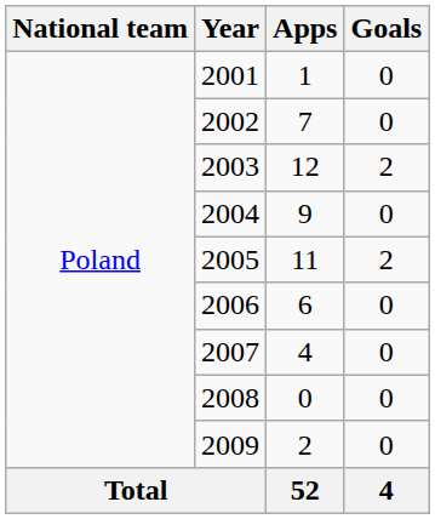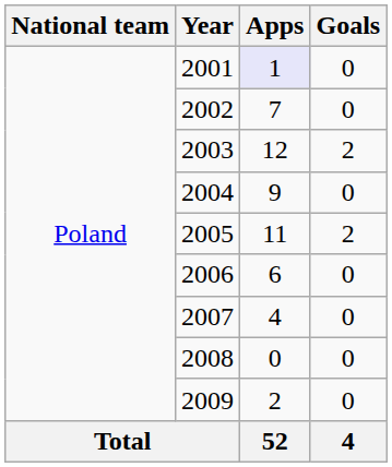2001 | Apps: no background -> lavender background
